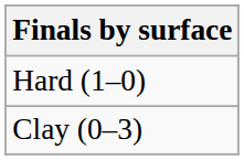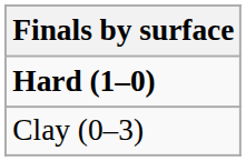row 2 | column 1: normal -> bold
